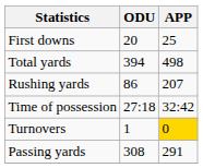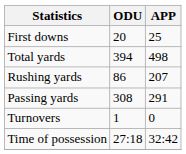rows swapped: Passing yards <-> Time of possession
Turnovers | APP: gold background -> no background
